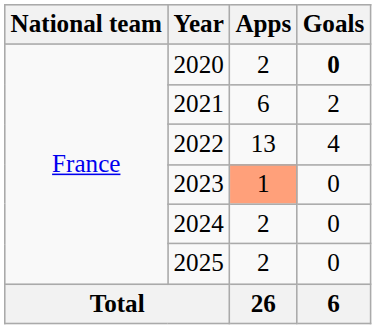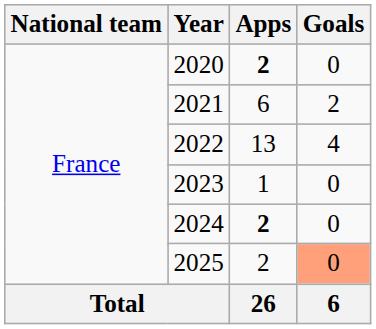2020 | Apps: normal -> bold
2020 | Goals: bold -> normal
2023 | Apps: lightsalmon background -> no background
2024 | Apps: normal -> bold
2025 | Goals: no background -> lightsalmon background
